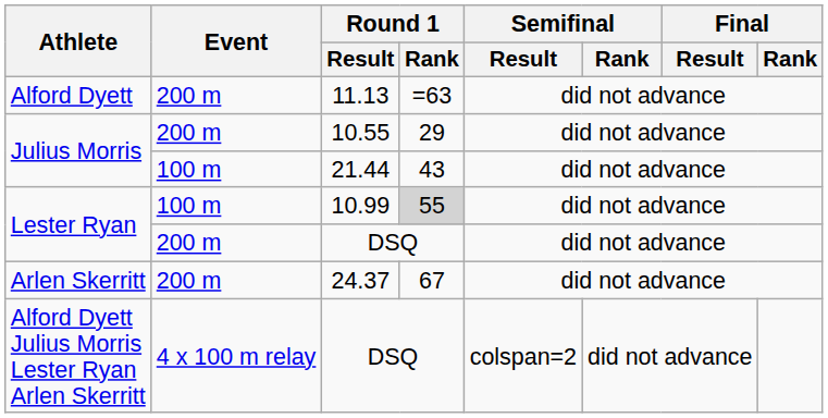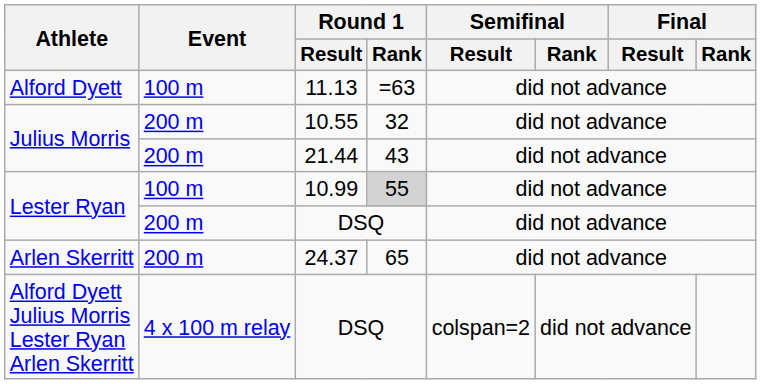11.13 | Event: 200 m -> 100 m
10.55 | Round 1 / Rank: 29 -> 32
21.44 | Event: 100 m -> 200 m
24.37 | Round 1 / Rank: 67 -> 65
